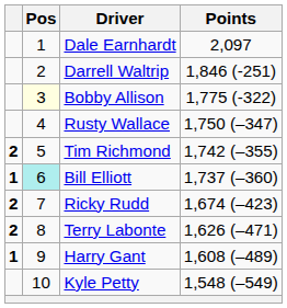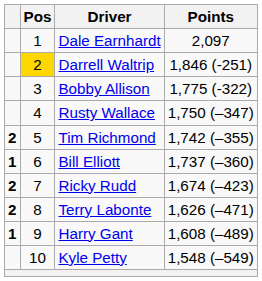Darrell Waltrip | Pos: no background -> gold background
Bobby Allison | Pos: lightyellow background -> no background
Bill Elliott | Pos: paleturquoise background -> no background
